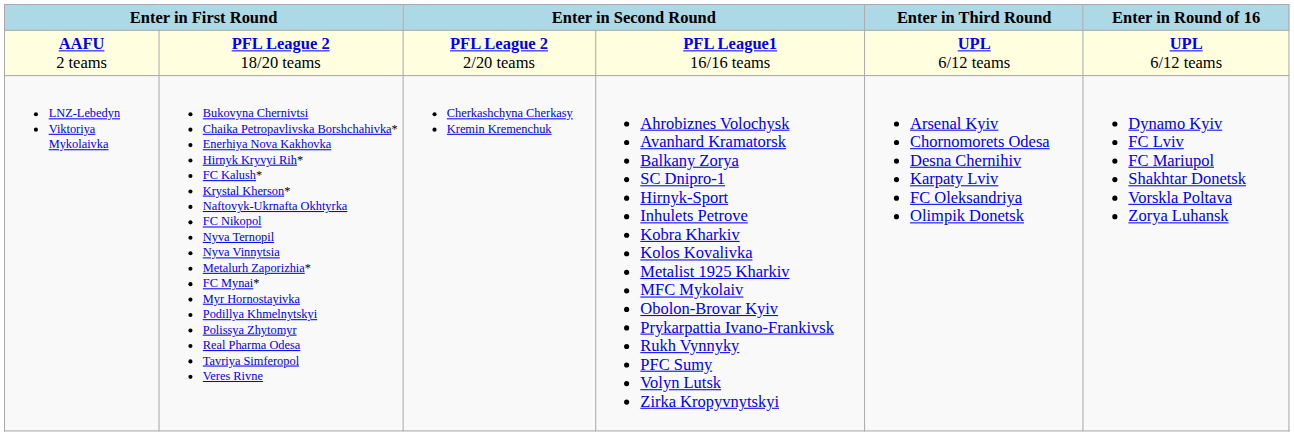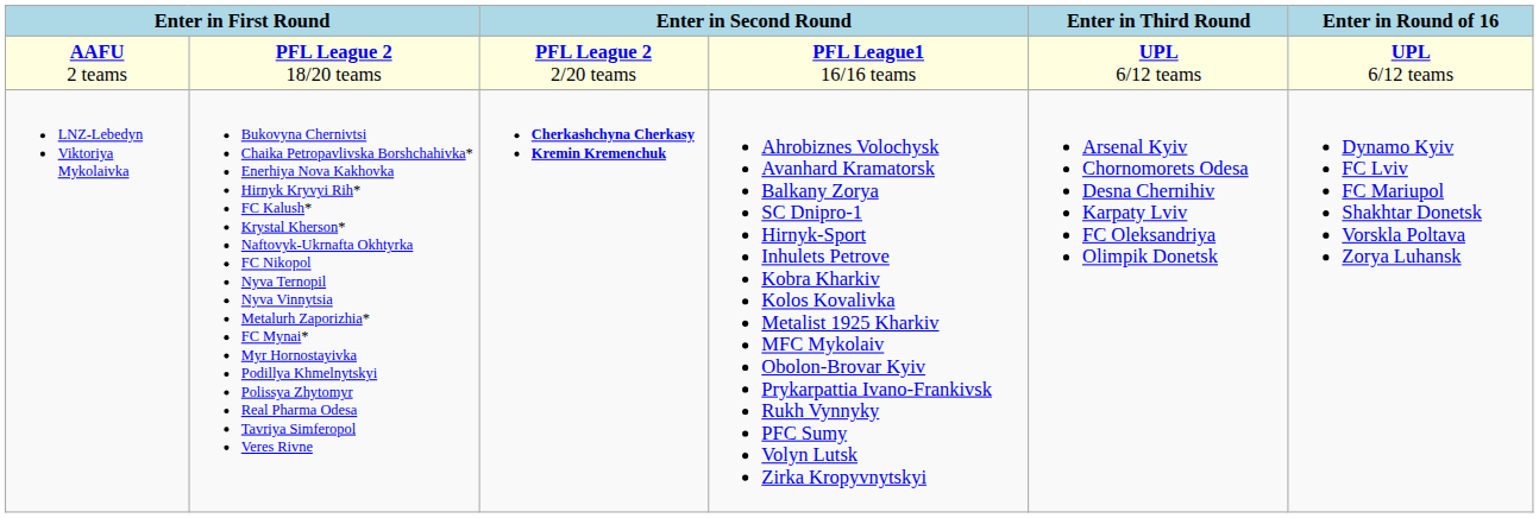LNZ-Lebedyn Viktoriya Mykolaivka | column 3: normal -> bold
